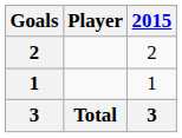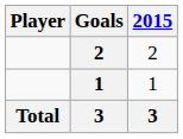columns swapped: Player <-> Goals
